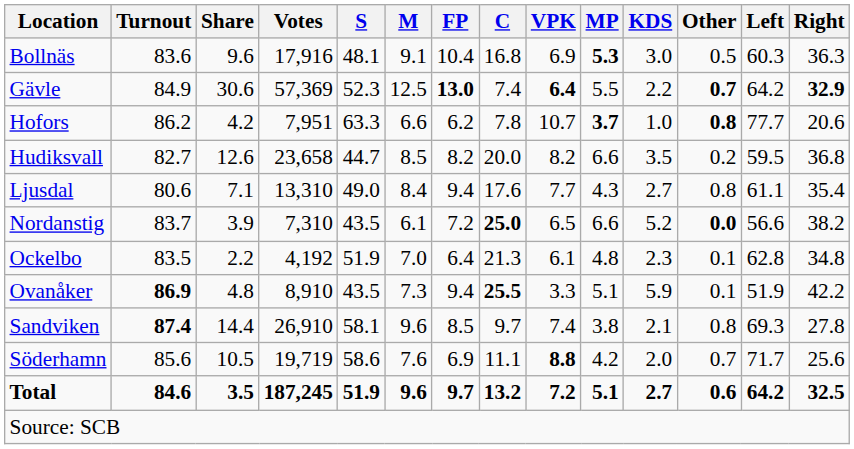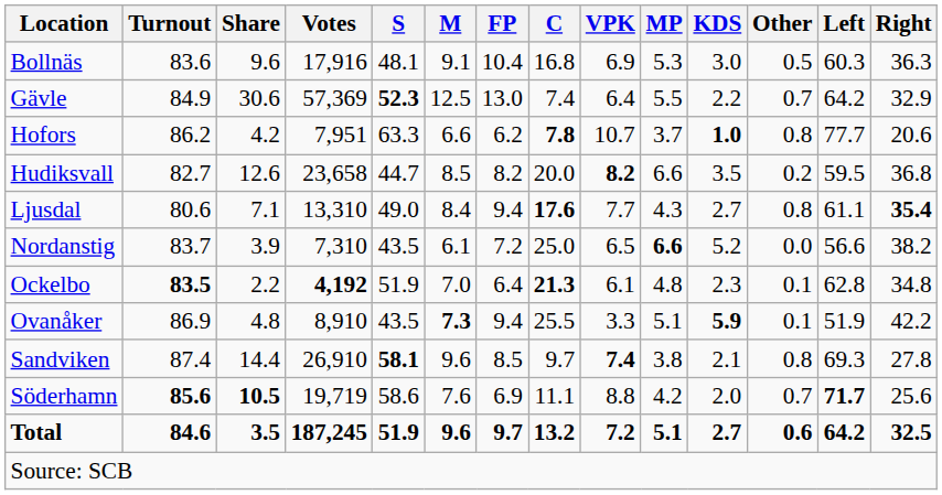Bollnäs | MP: bold -> normal
Gävle | S: normal -> bold
Gävle | FP: bold -> normal
Gävle | VPK: bold -> normal
Gävle | Other: bold -> normal
Gävle | Right: bold -> normal
Hofors | C: normal -> bold
Hofors | MP: bold -> normal
Hofors | KDS: normal -> bold
Hofors | Other: bold -> normal
Hudiksvall | VPK: normal -> bold
Ljusdal | C: normal -> bold
Ljusdal | Right: normal -> bold
Nordanstig | C: bold -> normal
Nordanstig | MP: normal -> bold
Nordanstig | Other: bold -> normal
Ockelbo | Turnout: normal -> bold
Ockelbo | Votes: normal -> bold
Ockelbo | C: normal -> bold
Ovanåker | Turnout: bold -> normal
Ovanåker | M: normal -> bold
Ovanåker | C: bold -> normal
Ovanåker | KDS: normal -> bold
Sandviken | Turnout: bold -> normal
Sandviken | S: normal -> bold
Sandviken | VPK: normal -> bold
Söderhamn | Turnout: normal -> bold
Söderhamn | Share: normal -> bold
Söderhamn | VPK: bold -> normal
Söderhamn | Left: normal -> bold
